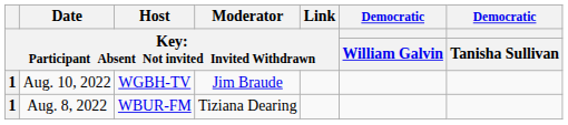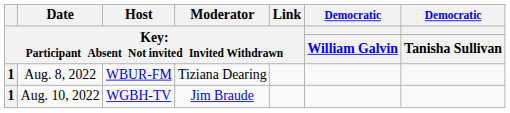rows swapped: Aug. 8, 2022 <-> Aug. 10, 2022
